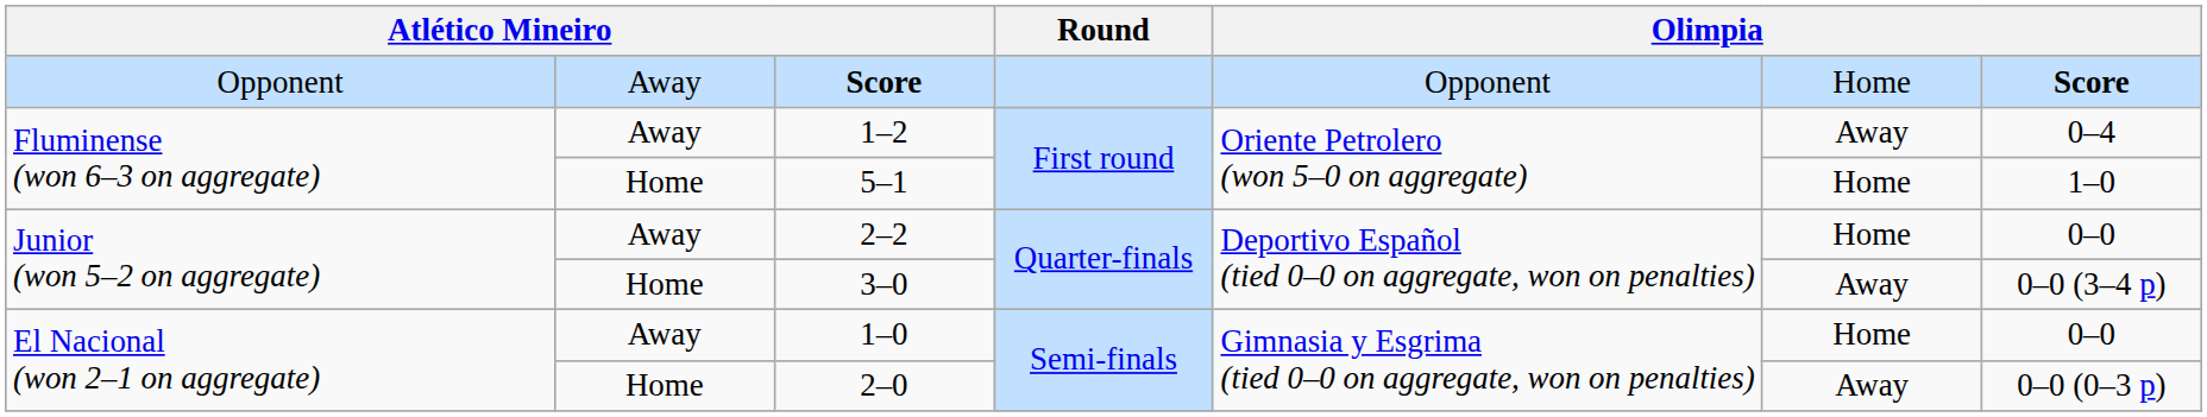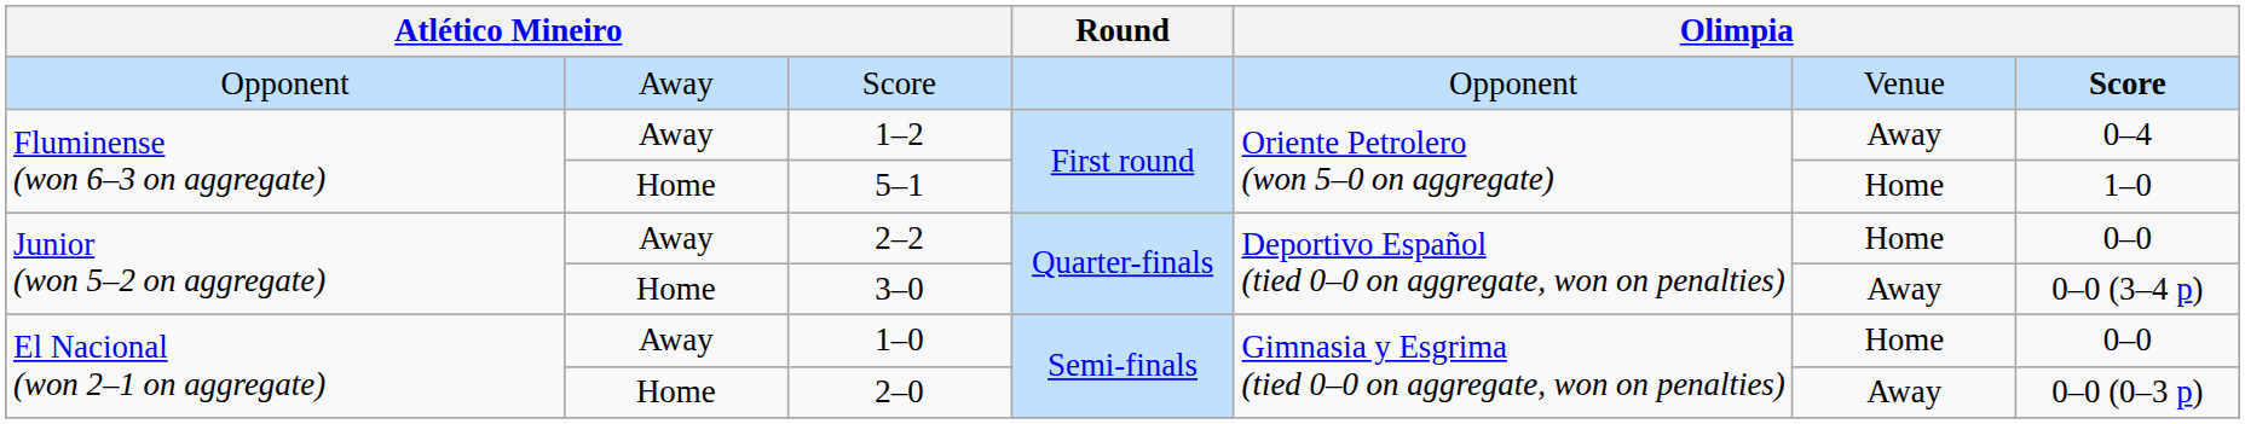row 2 | column 3: bold -> normal
row 2 | column 6: Home -> Venue
